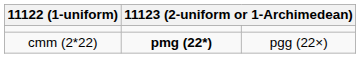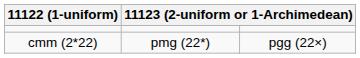cmm (2*22) | column 2: bold -> normal
